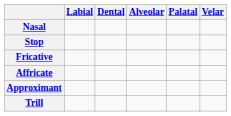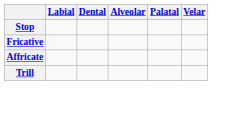- row: Nasal
- row: Approximant
